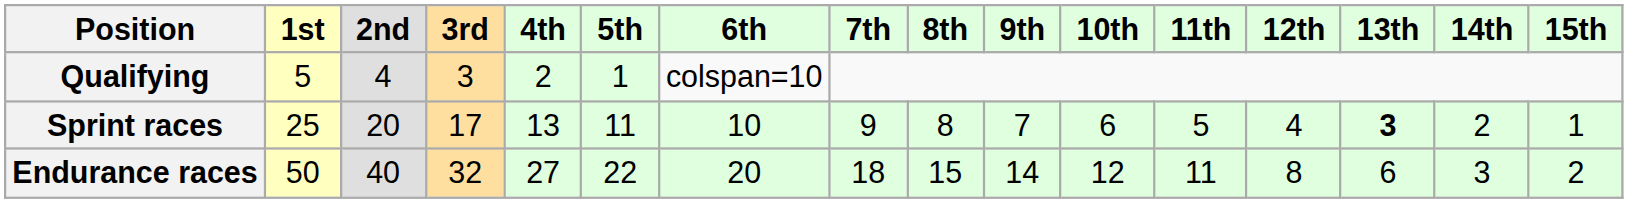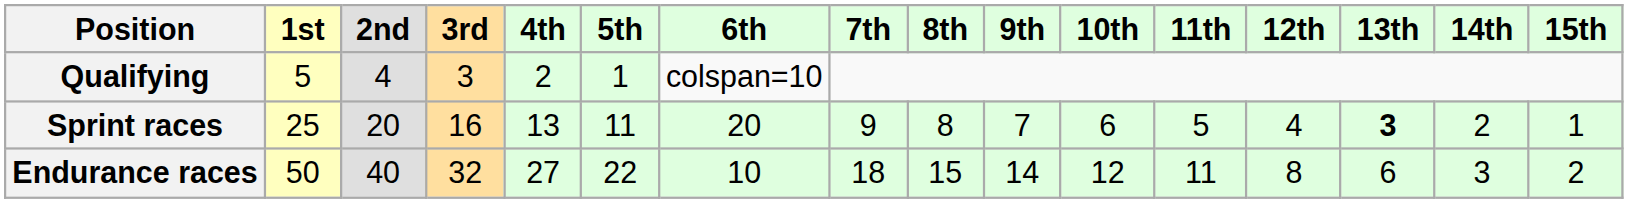Sprint races | 3rd: 17 -> 16
Sprint races | 6th: 10 -> 20
Endurance races | 6th: 20 -> 10
